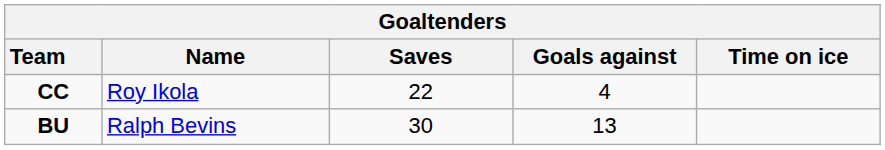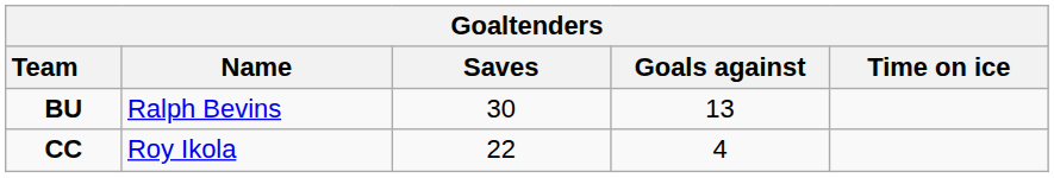rows swapped: CC <-> BU
